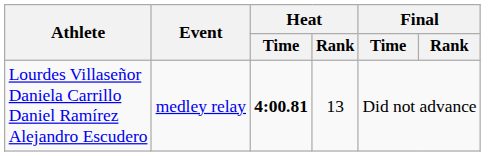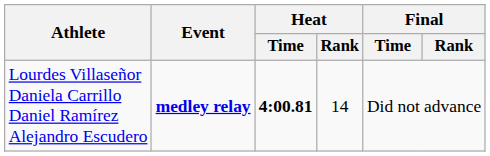row 3 | Event: normal -> bold
row 3 | Heat / Rank: 13 -> 14
